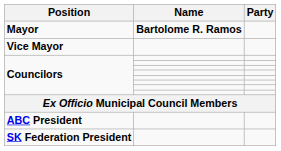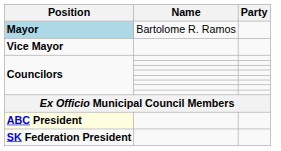Mayor | Position: no background -> lightblue background
Mayor | Name: bold -> normal
ABC President | Position: no background -> lightyellow background
